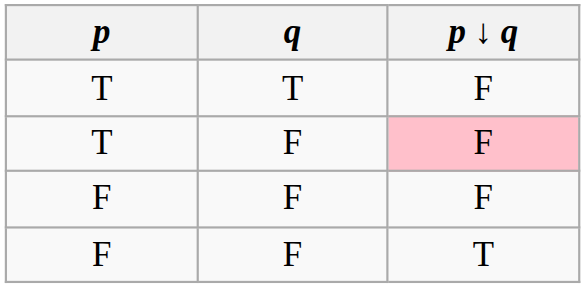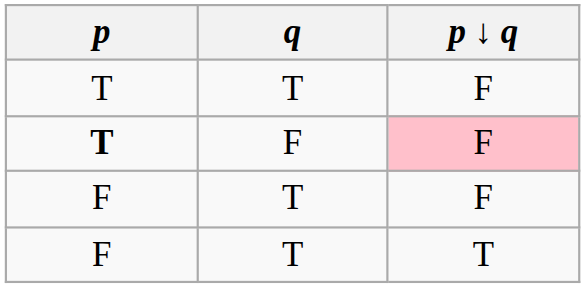row 3 | p: normal -> bold
row 4 | q: F -> T
row 5 | q: F -> T
